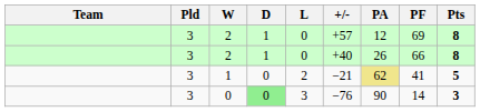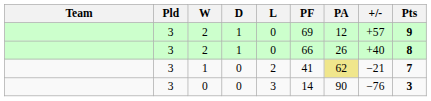columns swapped: PF <-> +/-
row 2 | Pts: 8 -> 9
row 4 | Pts: 5 -> 7
row 5 | D: lightgreen background -> no background
